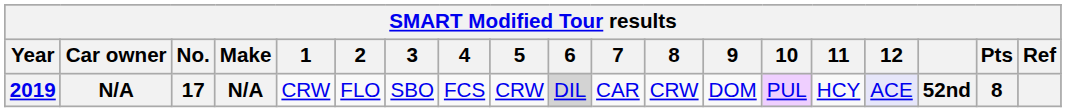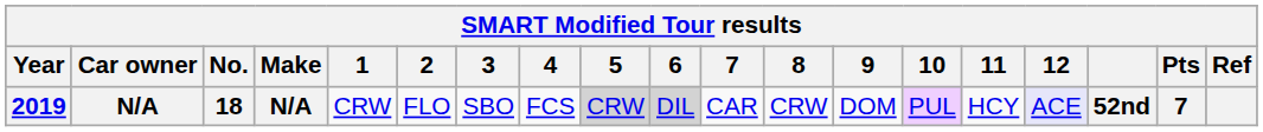row 3 | No.: 17 -> 18
row 3 | 5: no background -> lightgrey background
row 3 | Pts: 8 -> 7
